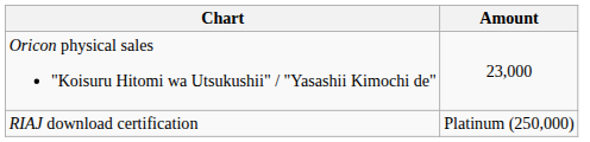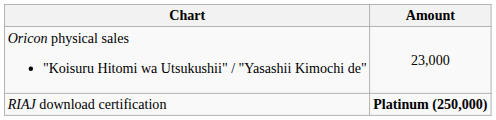RIAJ download certification | Amount: normal -> bold
